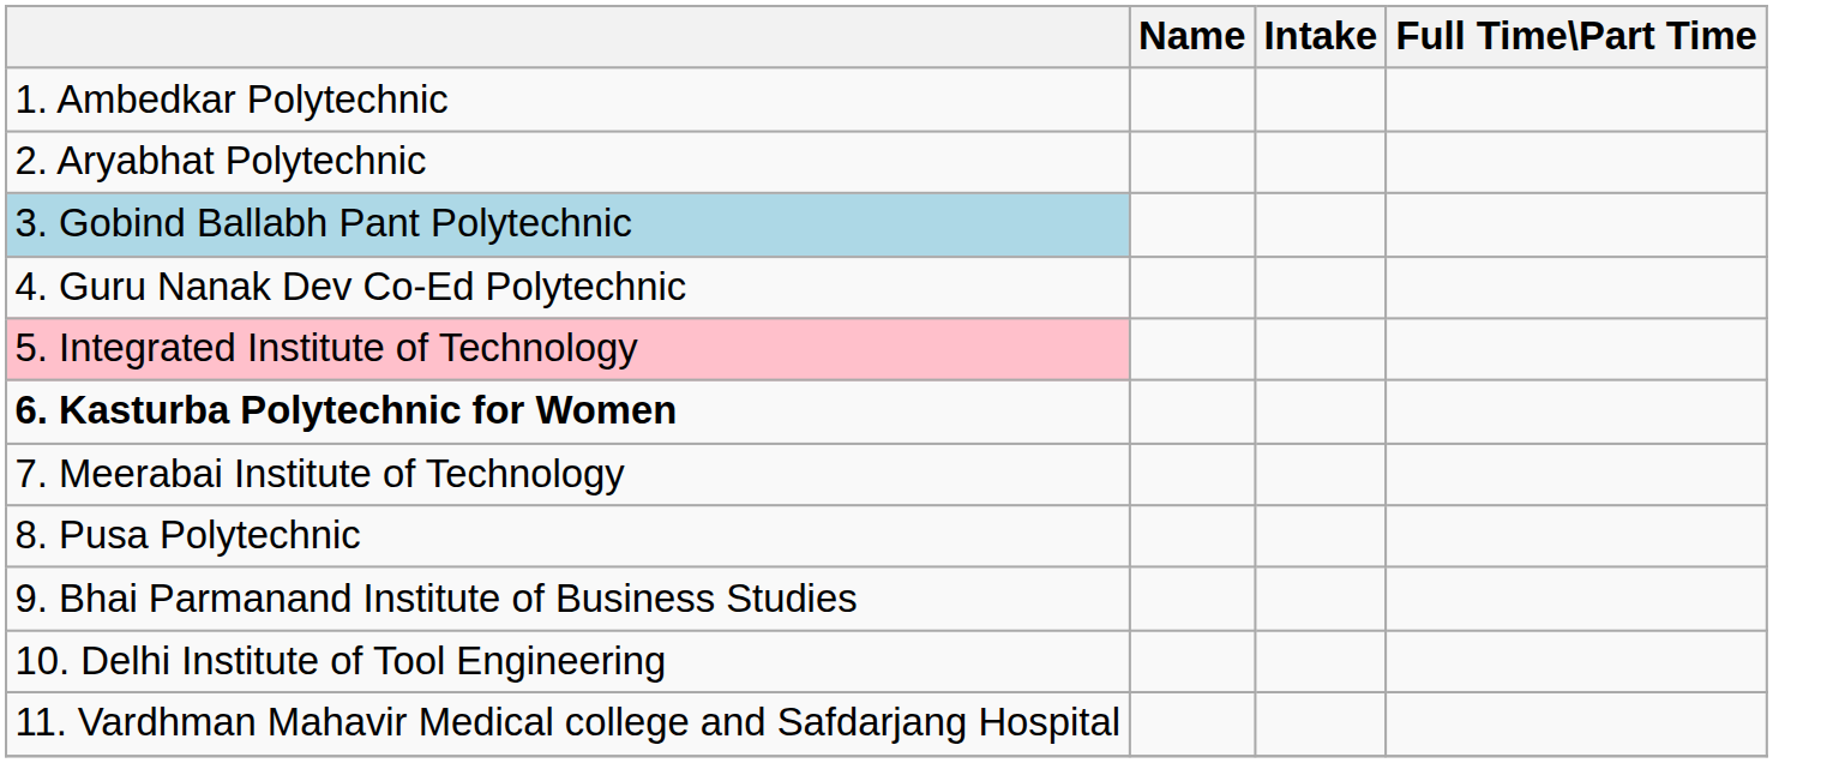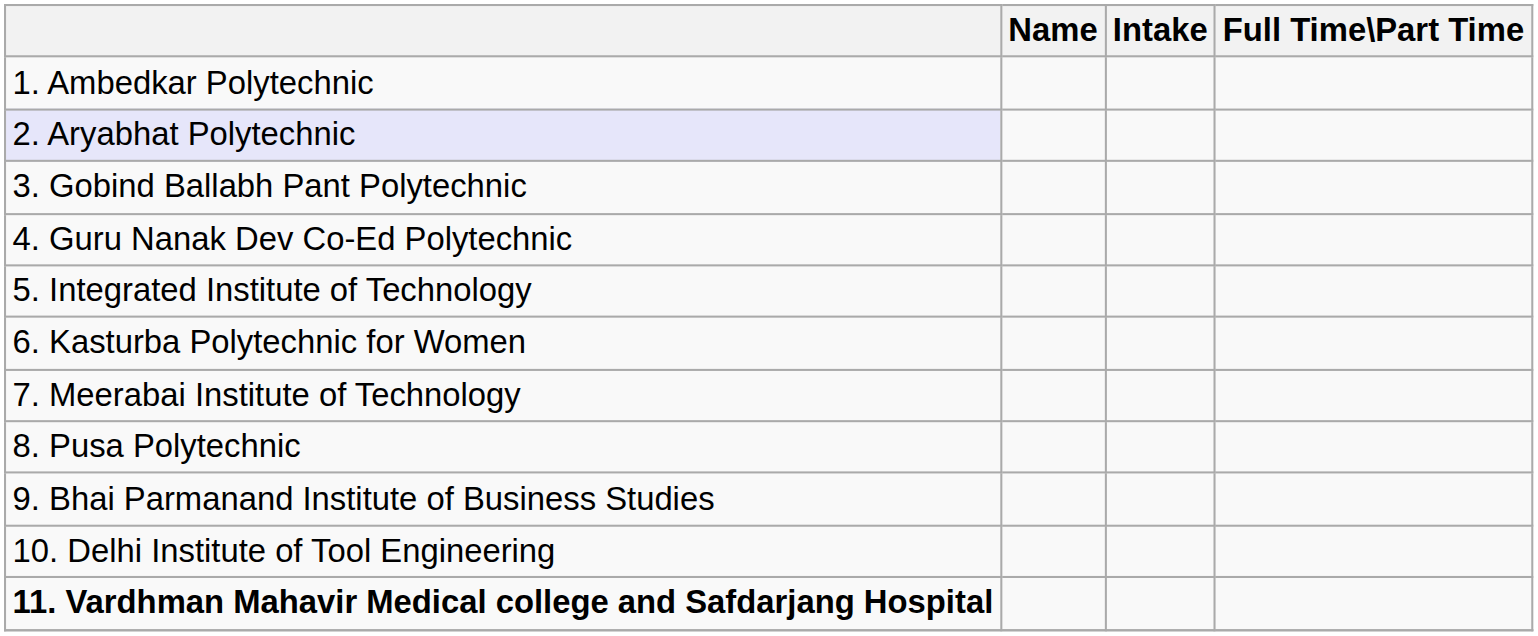2. Aryabhat Polytechnic | column 1: no background -> lavender background
3. Gobind Ballabh Pant Polytechnic | column 1: lightblue background -> no background
5. Integrated Institute of Technology | column 1: pink background -> no background
6. Kasturba Polytechnic for Women | column 1: bold -> normal
11. Vardhman Mahavir Medical college and Safdarjang Hospital | column 1: normal -> bold
